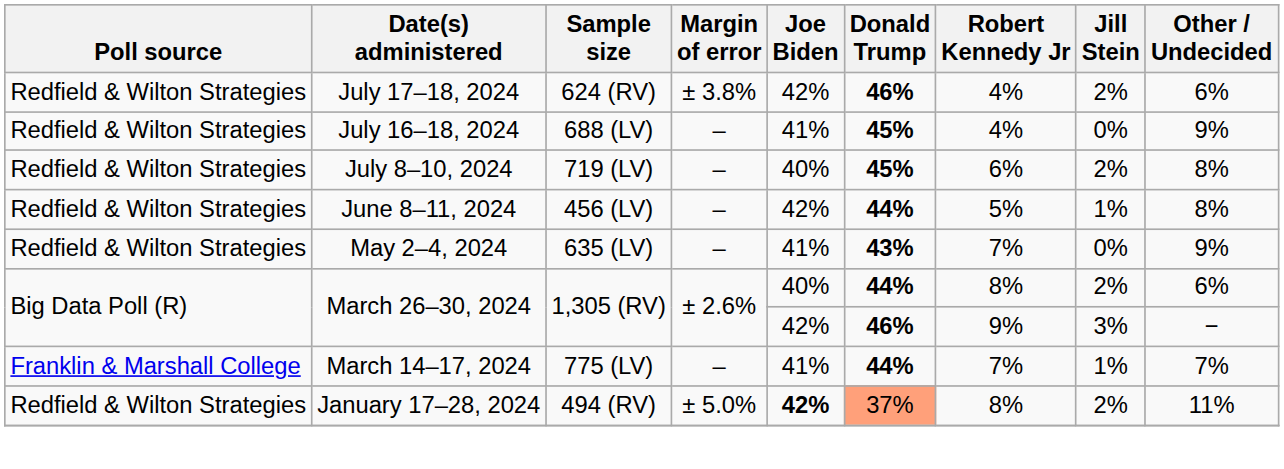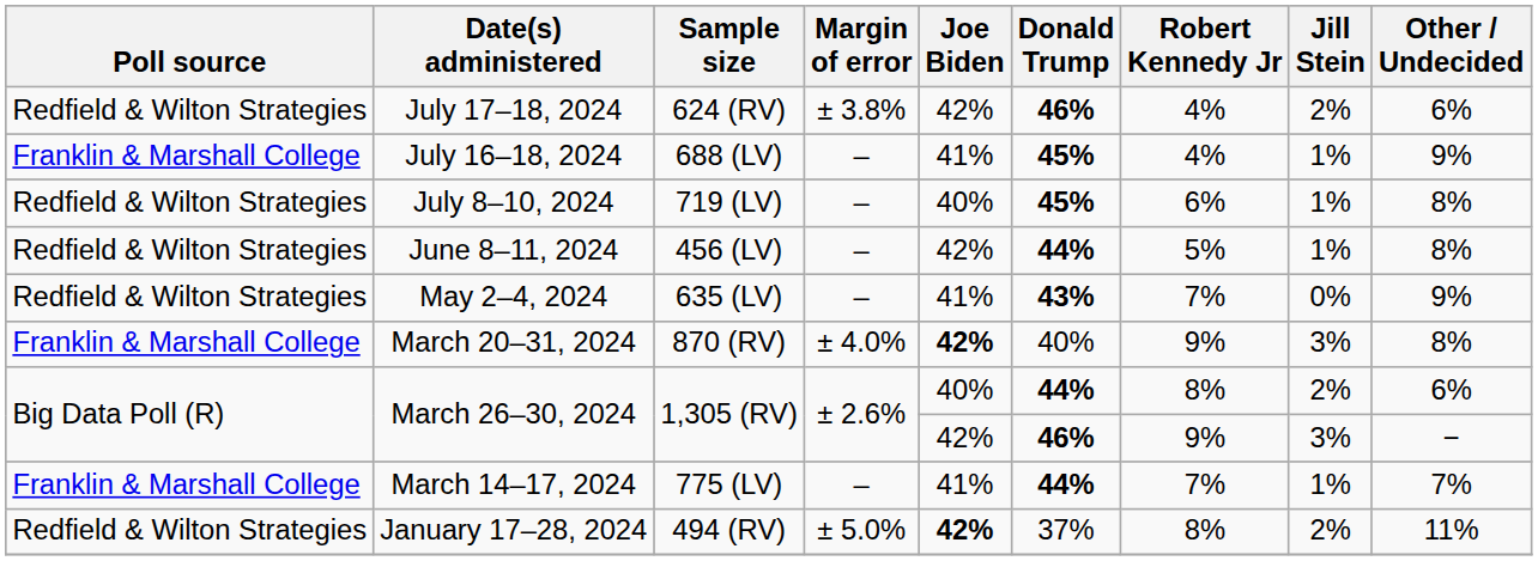July 16–18, 2024 | Poll source: Redfield & Wilton Strategies -> Franklin & Marshall College
July 16–18, 2024 | Jill Stein: 0% -> 1%
July 8–10, 2024 | Jill Stein: 2% -> 1%
+ row: Franklin & Marshall College | March 20–31, 2024 | 870 (RV) | ± 4.0% | 42% | 40% | 9% | 3% | 8%
January 17–28, 2024 | Donald Trump: lightsalmon background -> no background
